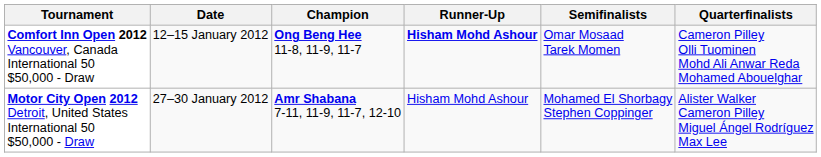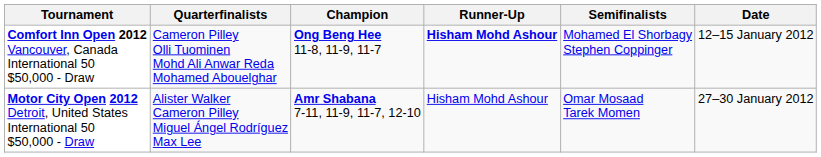columns swapped: Date <-> Quarterfinalists
row 2 | Semifinalists: Omar Mosaad Tarek Momen -> Mohamed El Shorbagy Stephen Coppinger
row 3 | Semifinalists: Mohamed El Shorbagy Stephen Coppinger -> Omar Mosaad Tarek Momen
